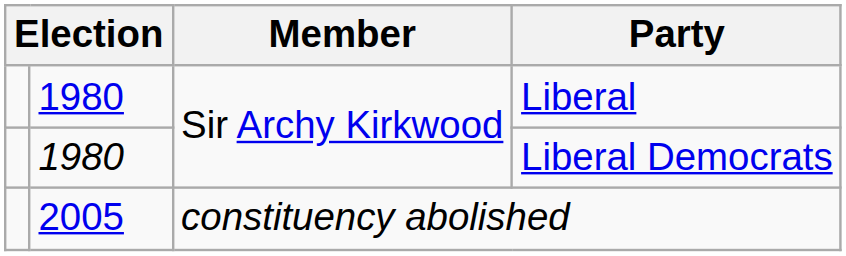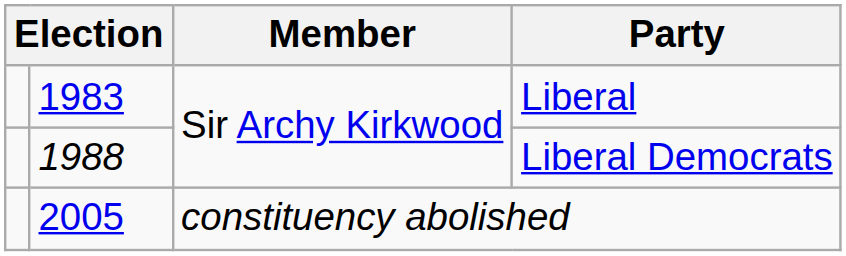Liberal | column 2: 1980 -> 1983
Liberal Democrats | column 2: 1980 -> 1988
